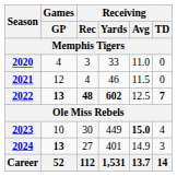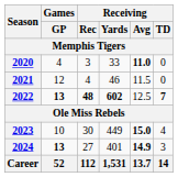2020 | Receiving / Avg: normal -> bold
2024 | Receiving / Avg: normal -> bold
